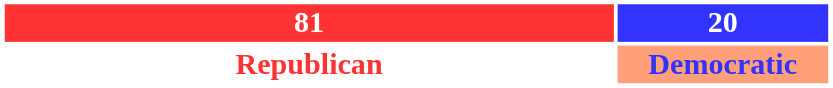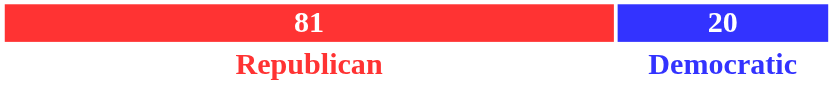Republican | column 2: lightsalmon background -> no background
